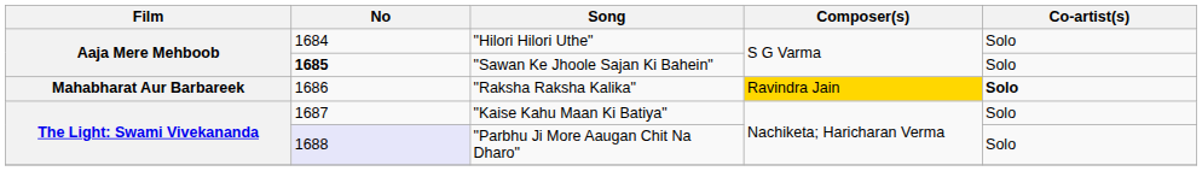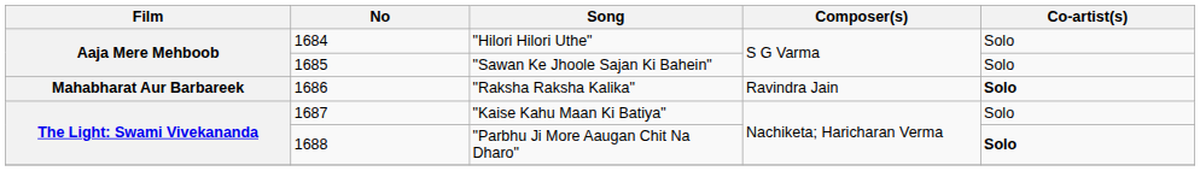"Sawan Ke Jhoole Sajan Ki Bahein" | No: bold -> normal
"Raksha Raksha Kalika" | Composer(s): gold background -> no background
"Parbhu Ji More Aaugan Chit Na Dharo" | No: lavender background -> no background
"Parbhu Ji More Aaugan Chit Na Dharo" | Co-artist(s): normal -> bold
